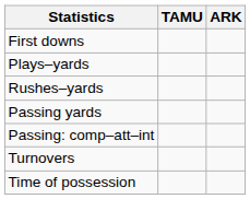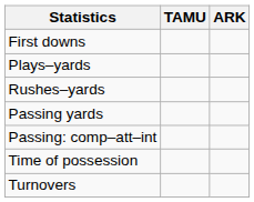rows swapped: Turnovers <-> Time of possession
